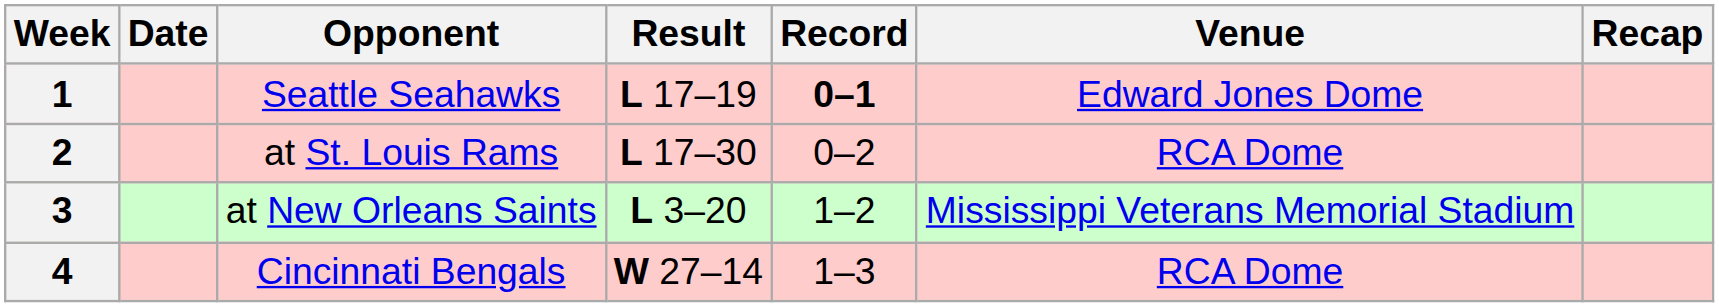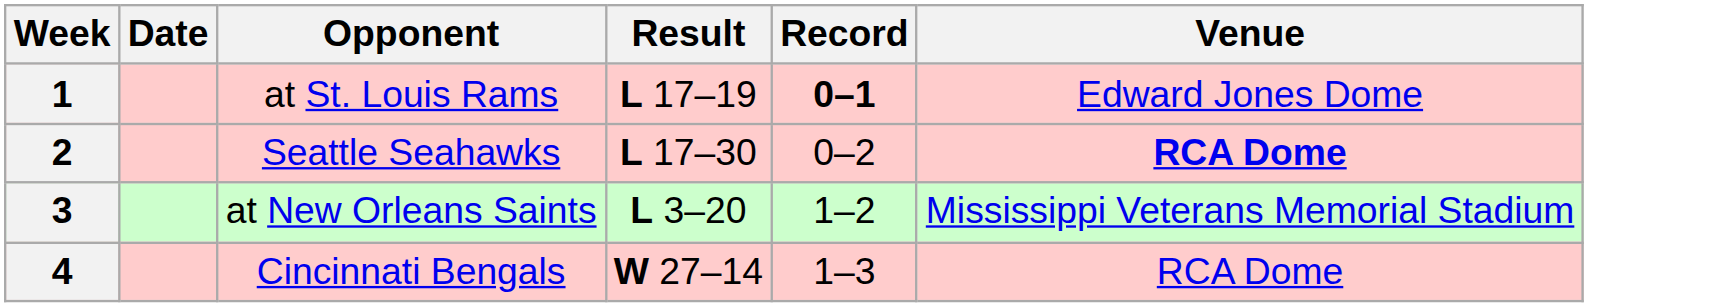- column: Recap
1 | Opponent: Seattle Seahawks -> at St. Louis Rams
2 | Opponent: at St. Louis Rams -> Seattle Seahawks
2 | Venue: normal -> bold
